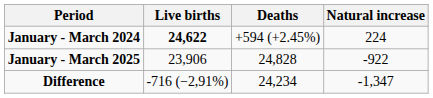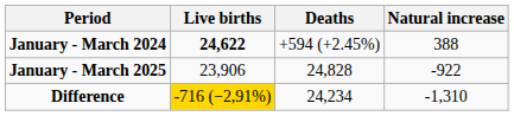January - March 2024 | Natural increase: 224 -> 388
Difference | Live births: no background -> gold background
Difference | Natural increase: -1,347 -> -1,310
